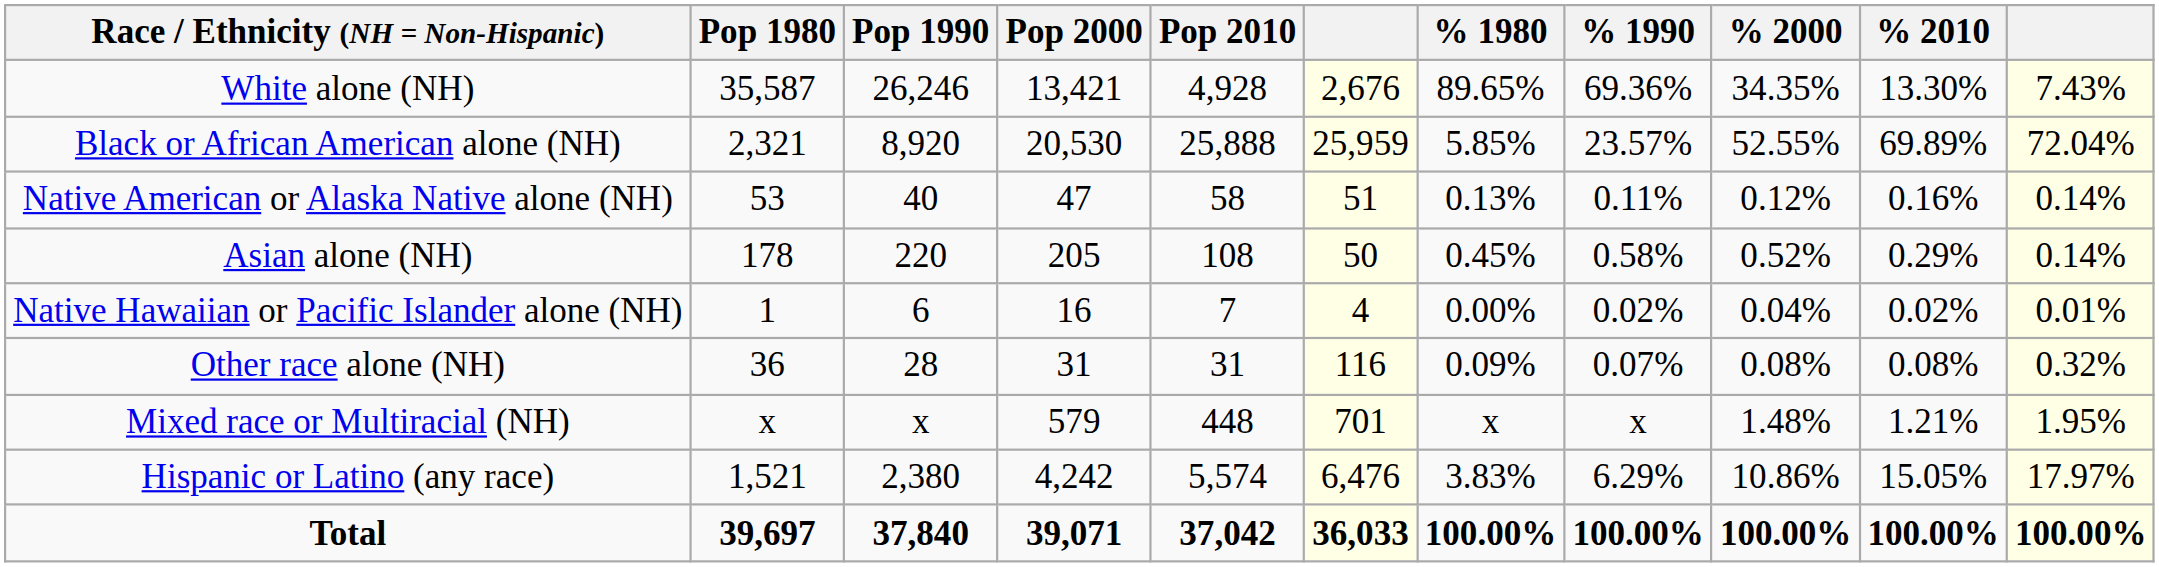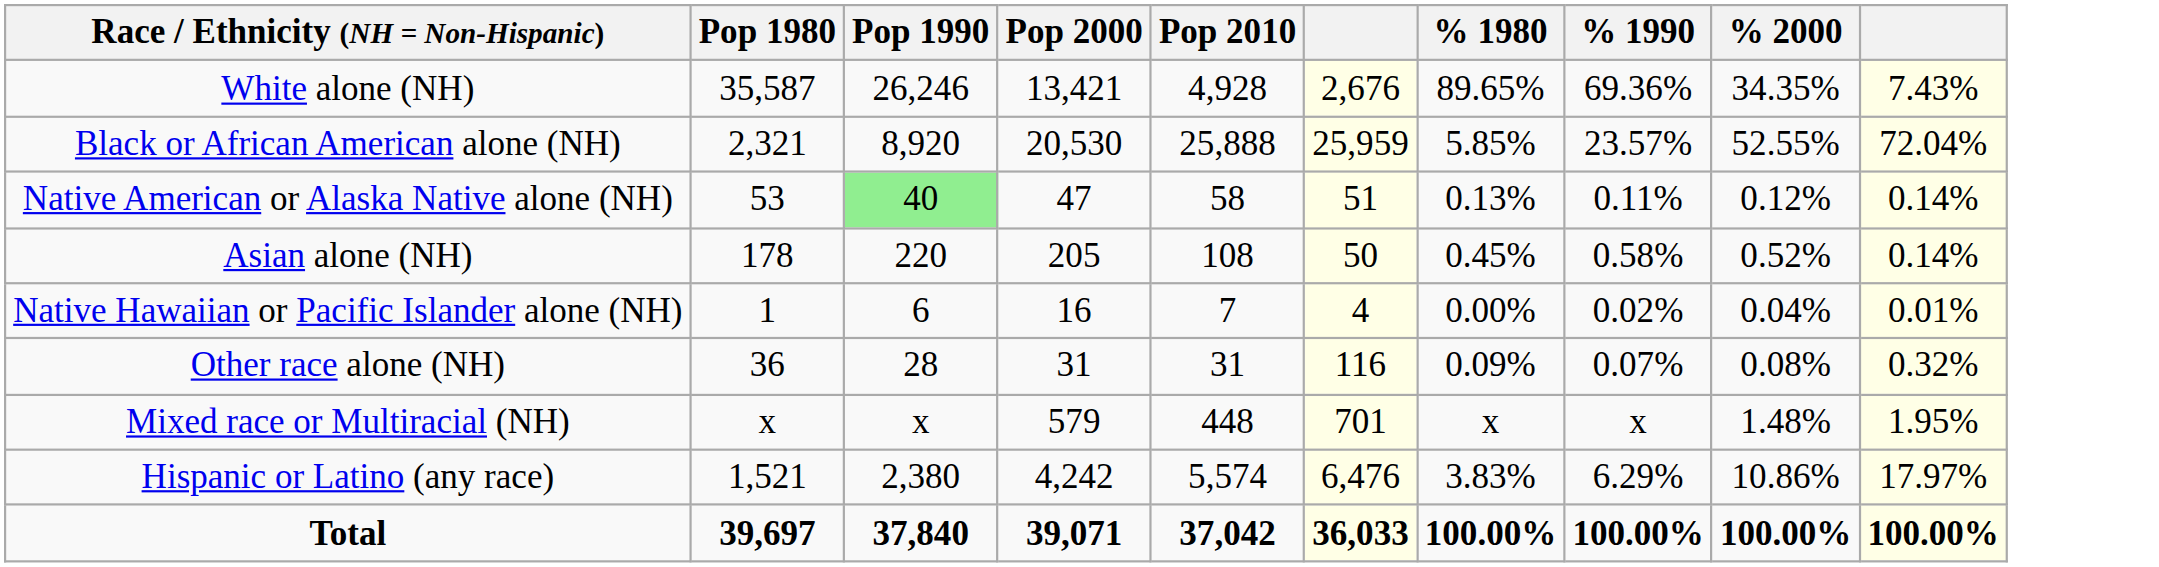- column: % 2010 | 13.30% | 69.89% | 0.16% | 0.29% | 0.02% | 0.08% | 1.21% | 15.05% | 100.00%
Native American or Alaska Native alone (NH) | Pop 1990: no background -> lightgreen background
